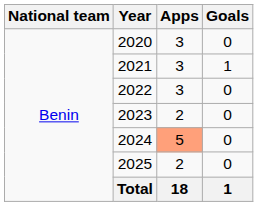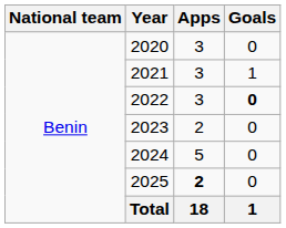2022 | Goals: normal -> bold
2024 | Apps: lightsalmon background -> no background
2025 | Apps: normal -> bold
